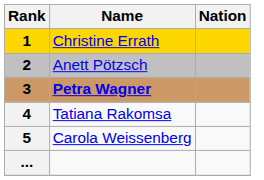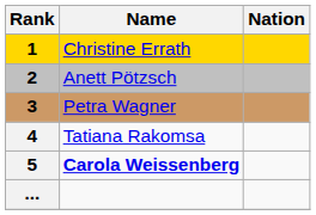Petra Wagner | Name: bold -> normal
Carola Weissenberg | Name: normal -> bold
